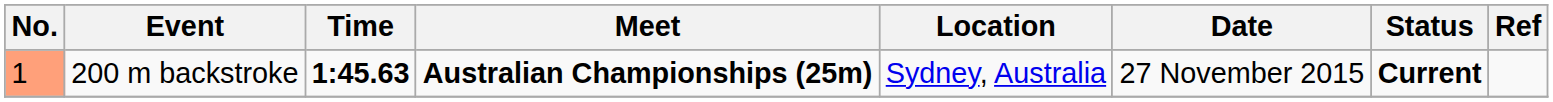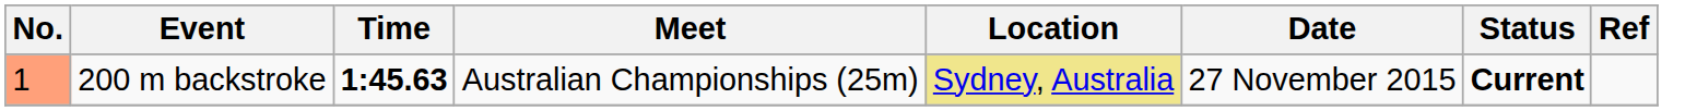200 m backstroke | Meet: bold -> normal
200 m backstroke | Location: no background -> khaki background
